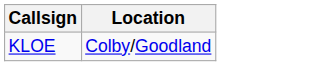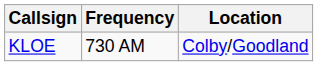+ column: Frequency | 730 AM
